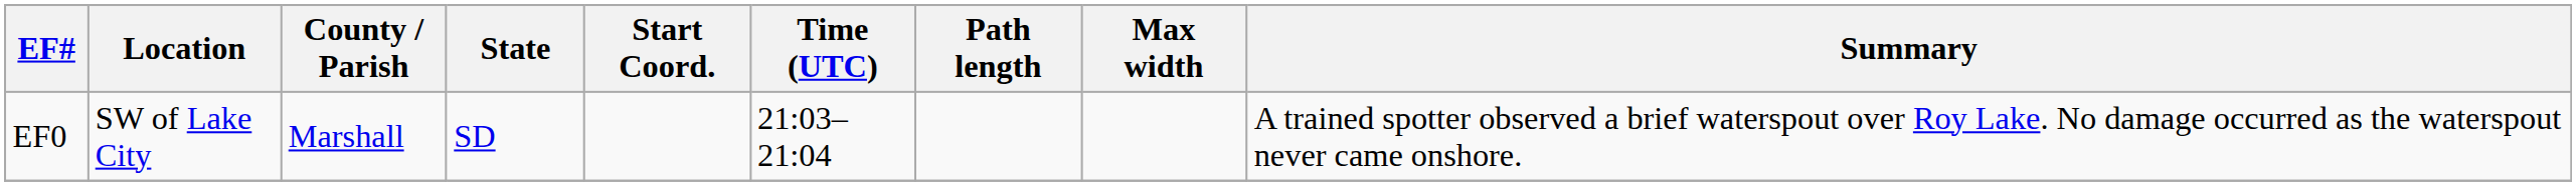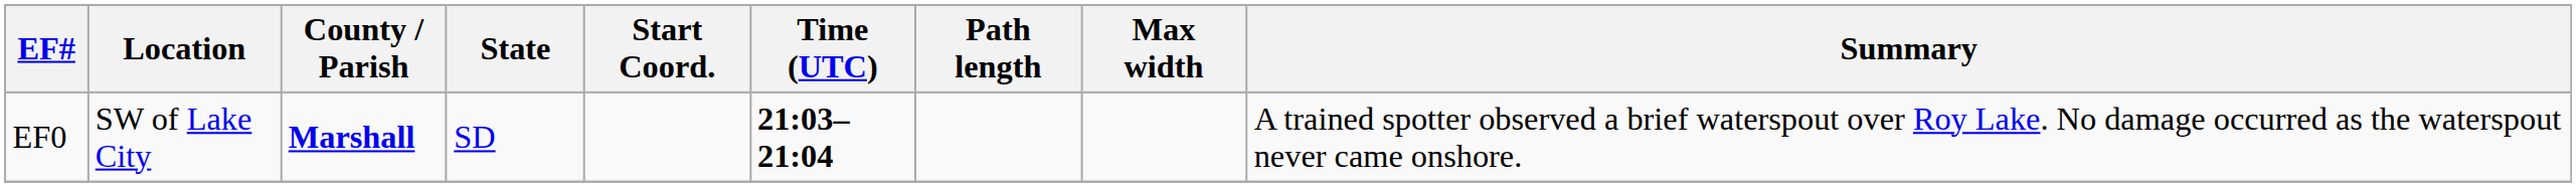EF0 | County / Parish: normal -> bold
EF0 | Time (UTC): normal -> bold
